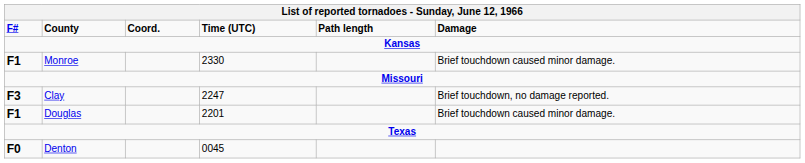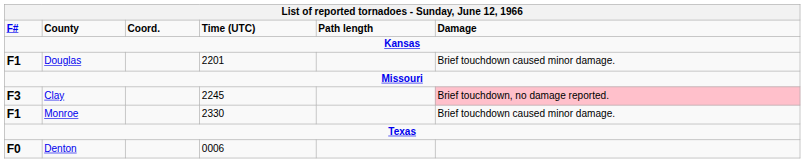rows swapped: Douglas <-> Monroe
Clay | Time (UTC): 2247 -> 2245
Clay | Damage: no background -> pink background
Denton | Time (UTC): 0045 -> 0006
